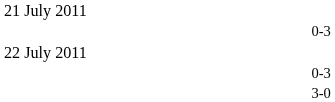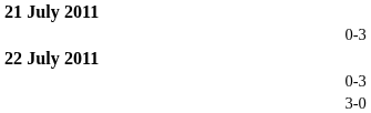21 July 2011 | column 1: normal -> bold
22 July 2011 | column 1: normal -> bold
